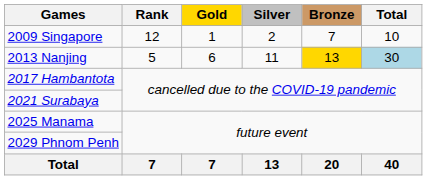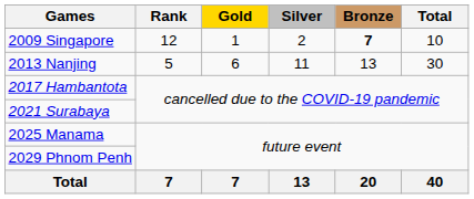2009 Singapore | Bronze: normal -> bold
2013 Nanjing | Bronze: gold background -> no background
2013 Nanjing | Total: lightblue background -> no background
